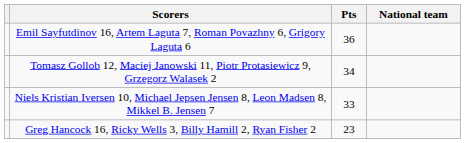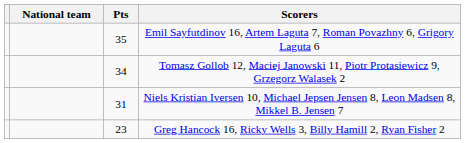columns swapped: National team <-> Scorers
row 2 | Pts: 36 -> 35
row 4 | Pts: 33 -> 31
